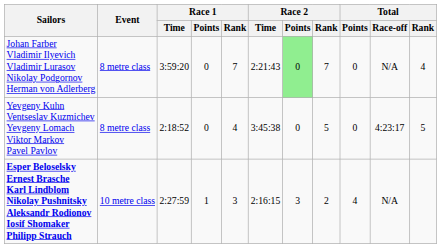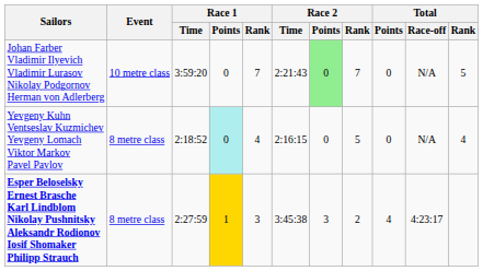row 3 | Event: 8 metre class -> 10 metre class
row 3 | Total / Rank: 4 -> 5
row 4 | Race 1 / Points: no background -> paleturquoise background
row 4 | Race 2 / Time: 3:45:38 -> 2:16:15
row 4 | Total / Race-off: 4:23:17 -> N/A
row 4 | Total / Rank: 5 -> 4
row 5 | Event: 10 metre class -> 8 metre class
row 5 | Race 1 / Points: no background -> gold background
row 5 | Race 2 / Time: 2:16:15 -> 3:45:38
row 5 | Total / Race-off: N/A -> 4:23:17
